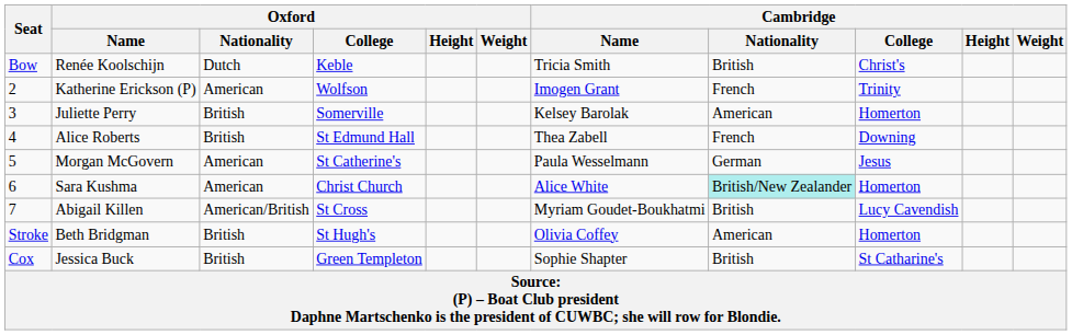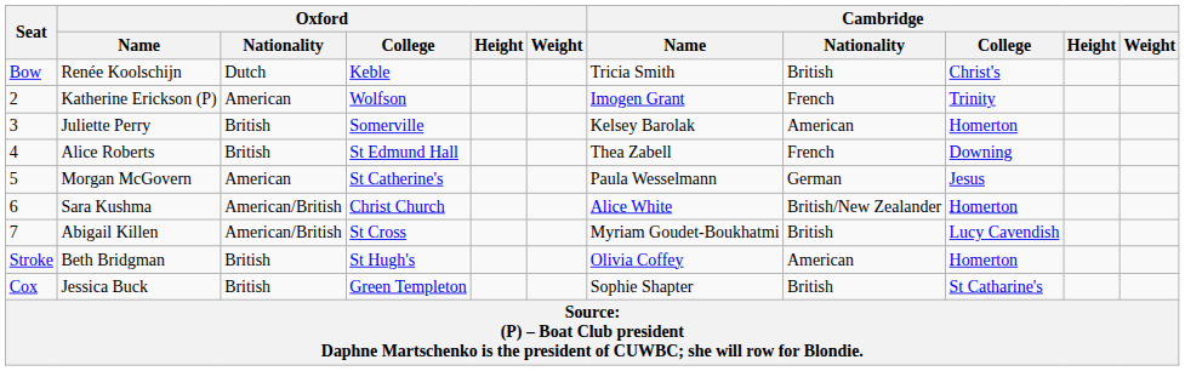Sara Kushma | Oxford / Nationality: American -> American/British
Sara Kushma | Cambridge / Nationality: paleturquoise background -> no background
